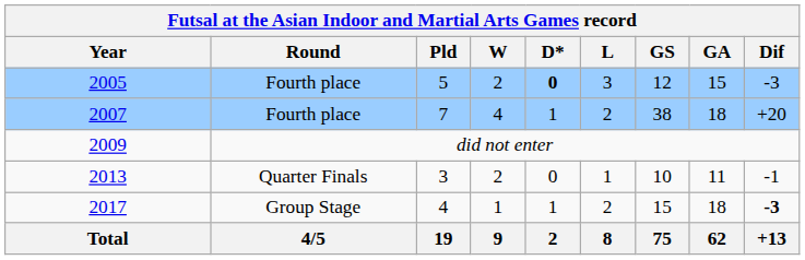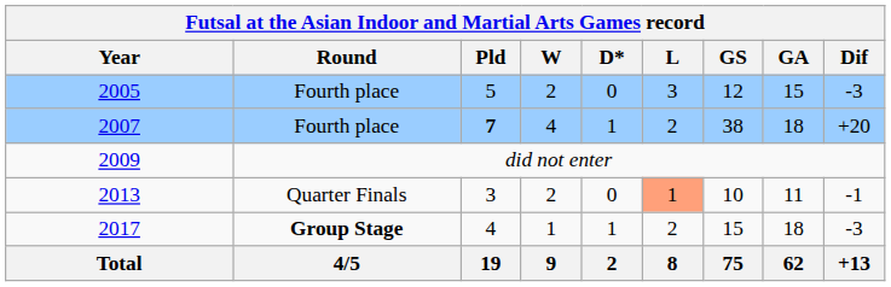2005 | column 5: bold -> normal
2007 | column 3: normal -> bold
2013 | Futsal at the Asian Indoor and Martial Arts Games record / L: no background -> lightsalmon background
2017 | column 2: normal -> bold
2017 | column 9: bold -> normal
